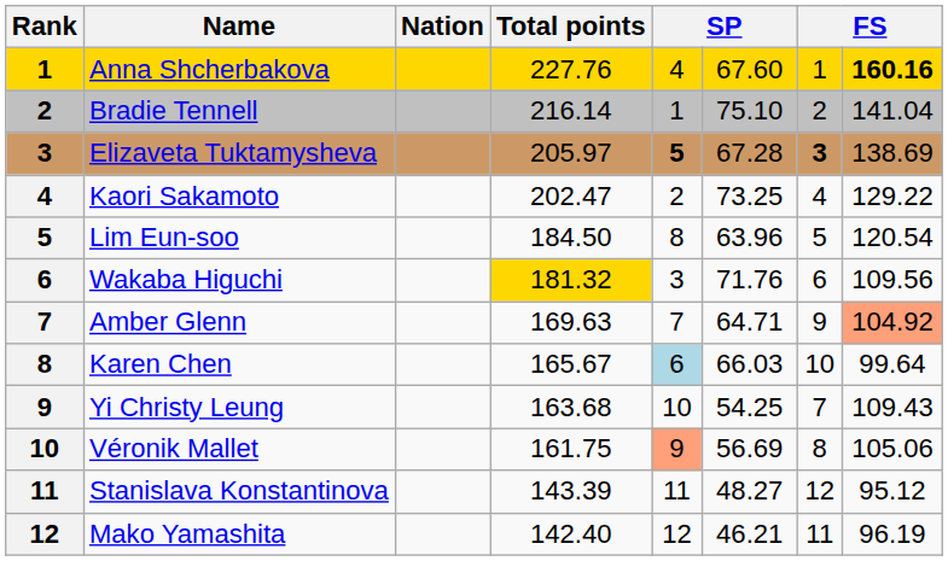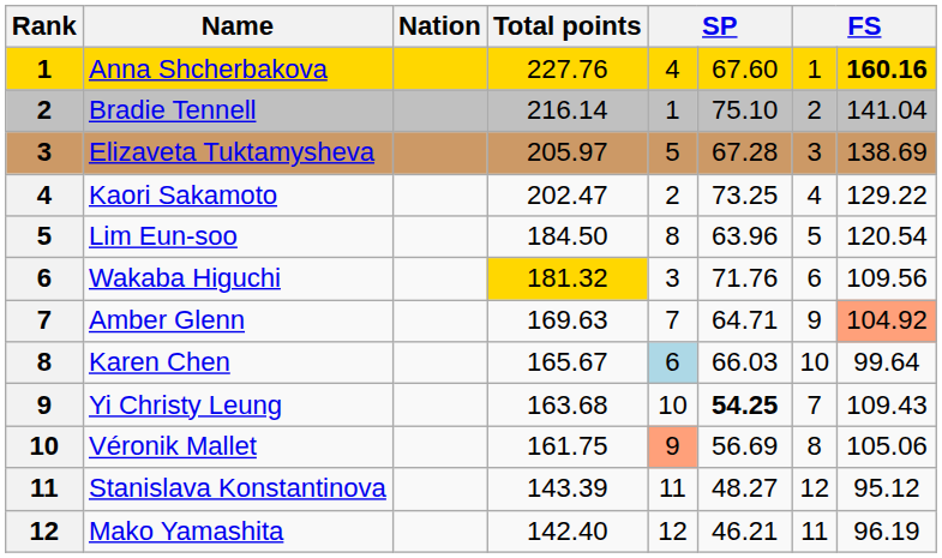Elizaveta Tuktamysheva | column 5: bold -> normal
Elizaveta Tuktamysheva | column 7: bold -> normal
Yi Christy Leung | column 6: normal -> bold
